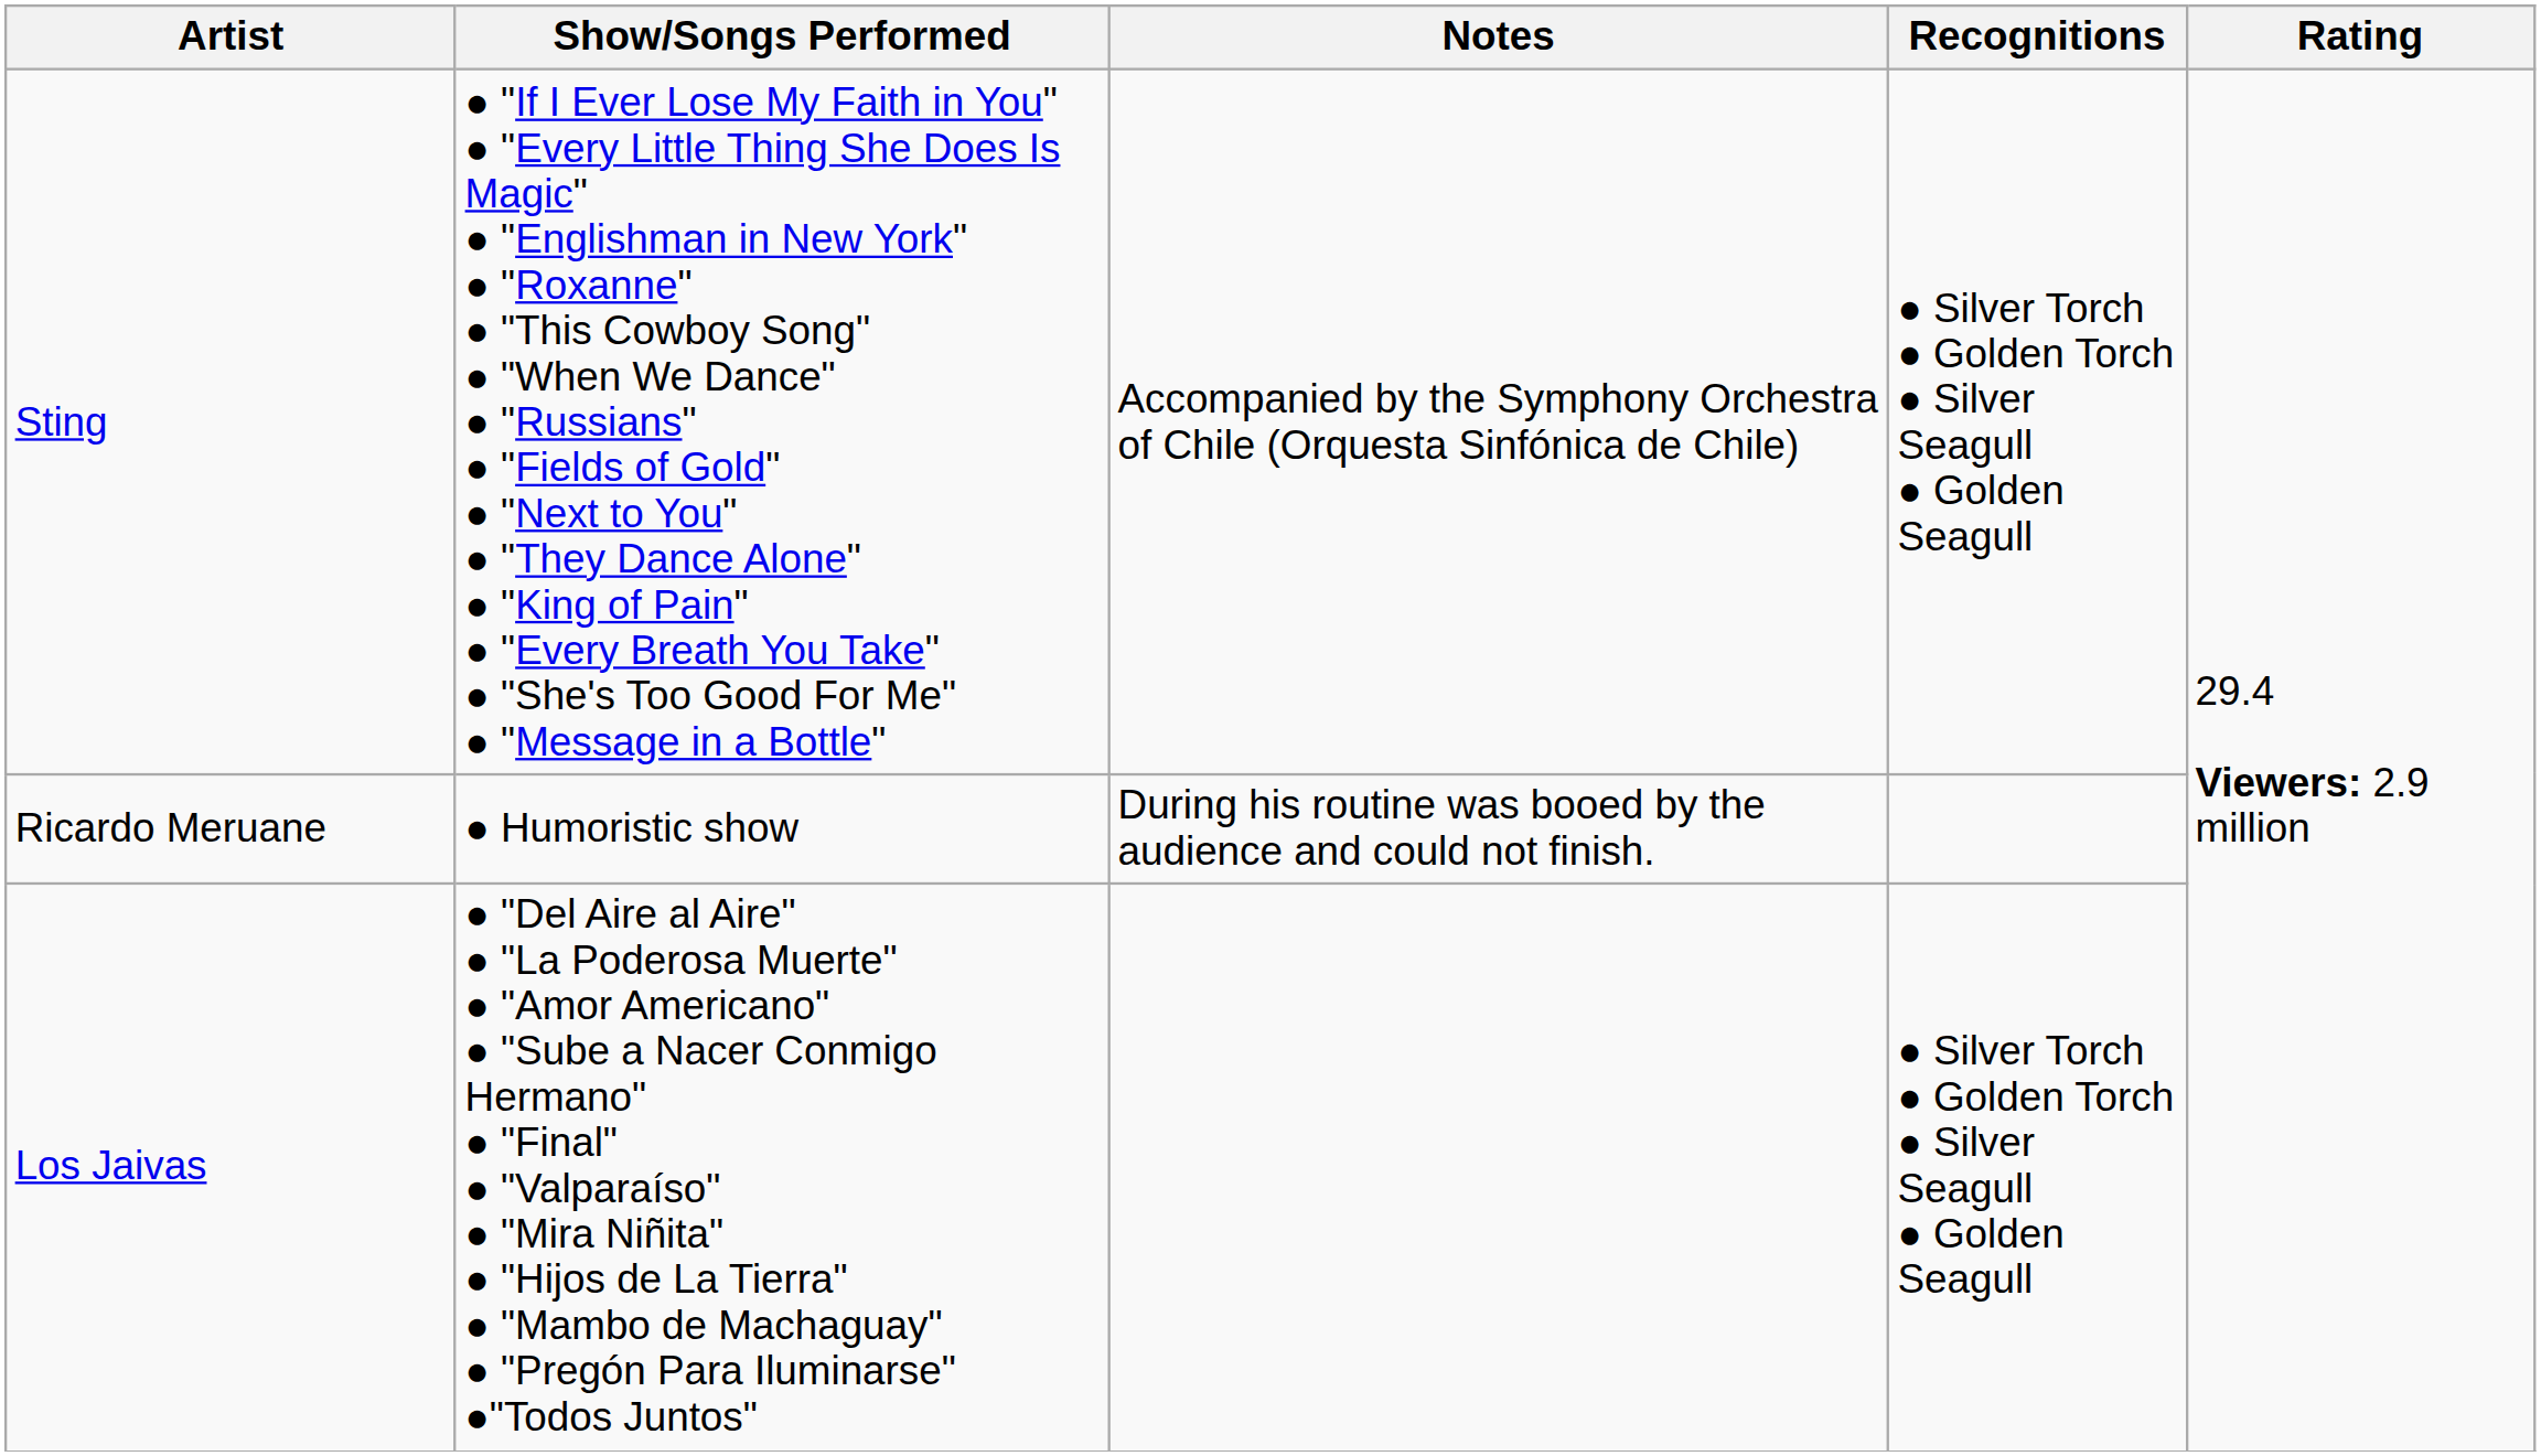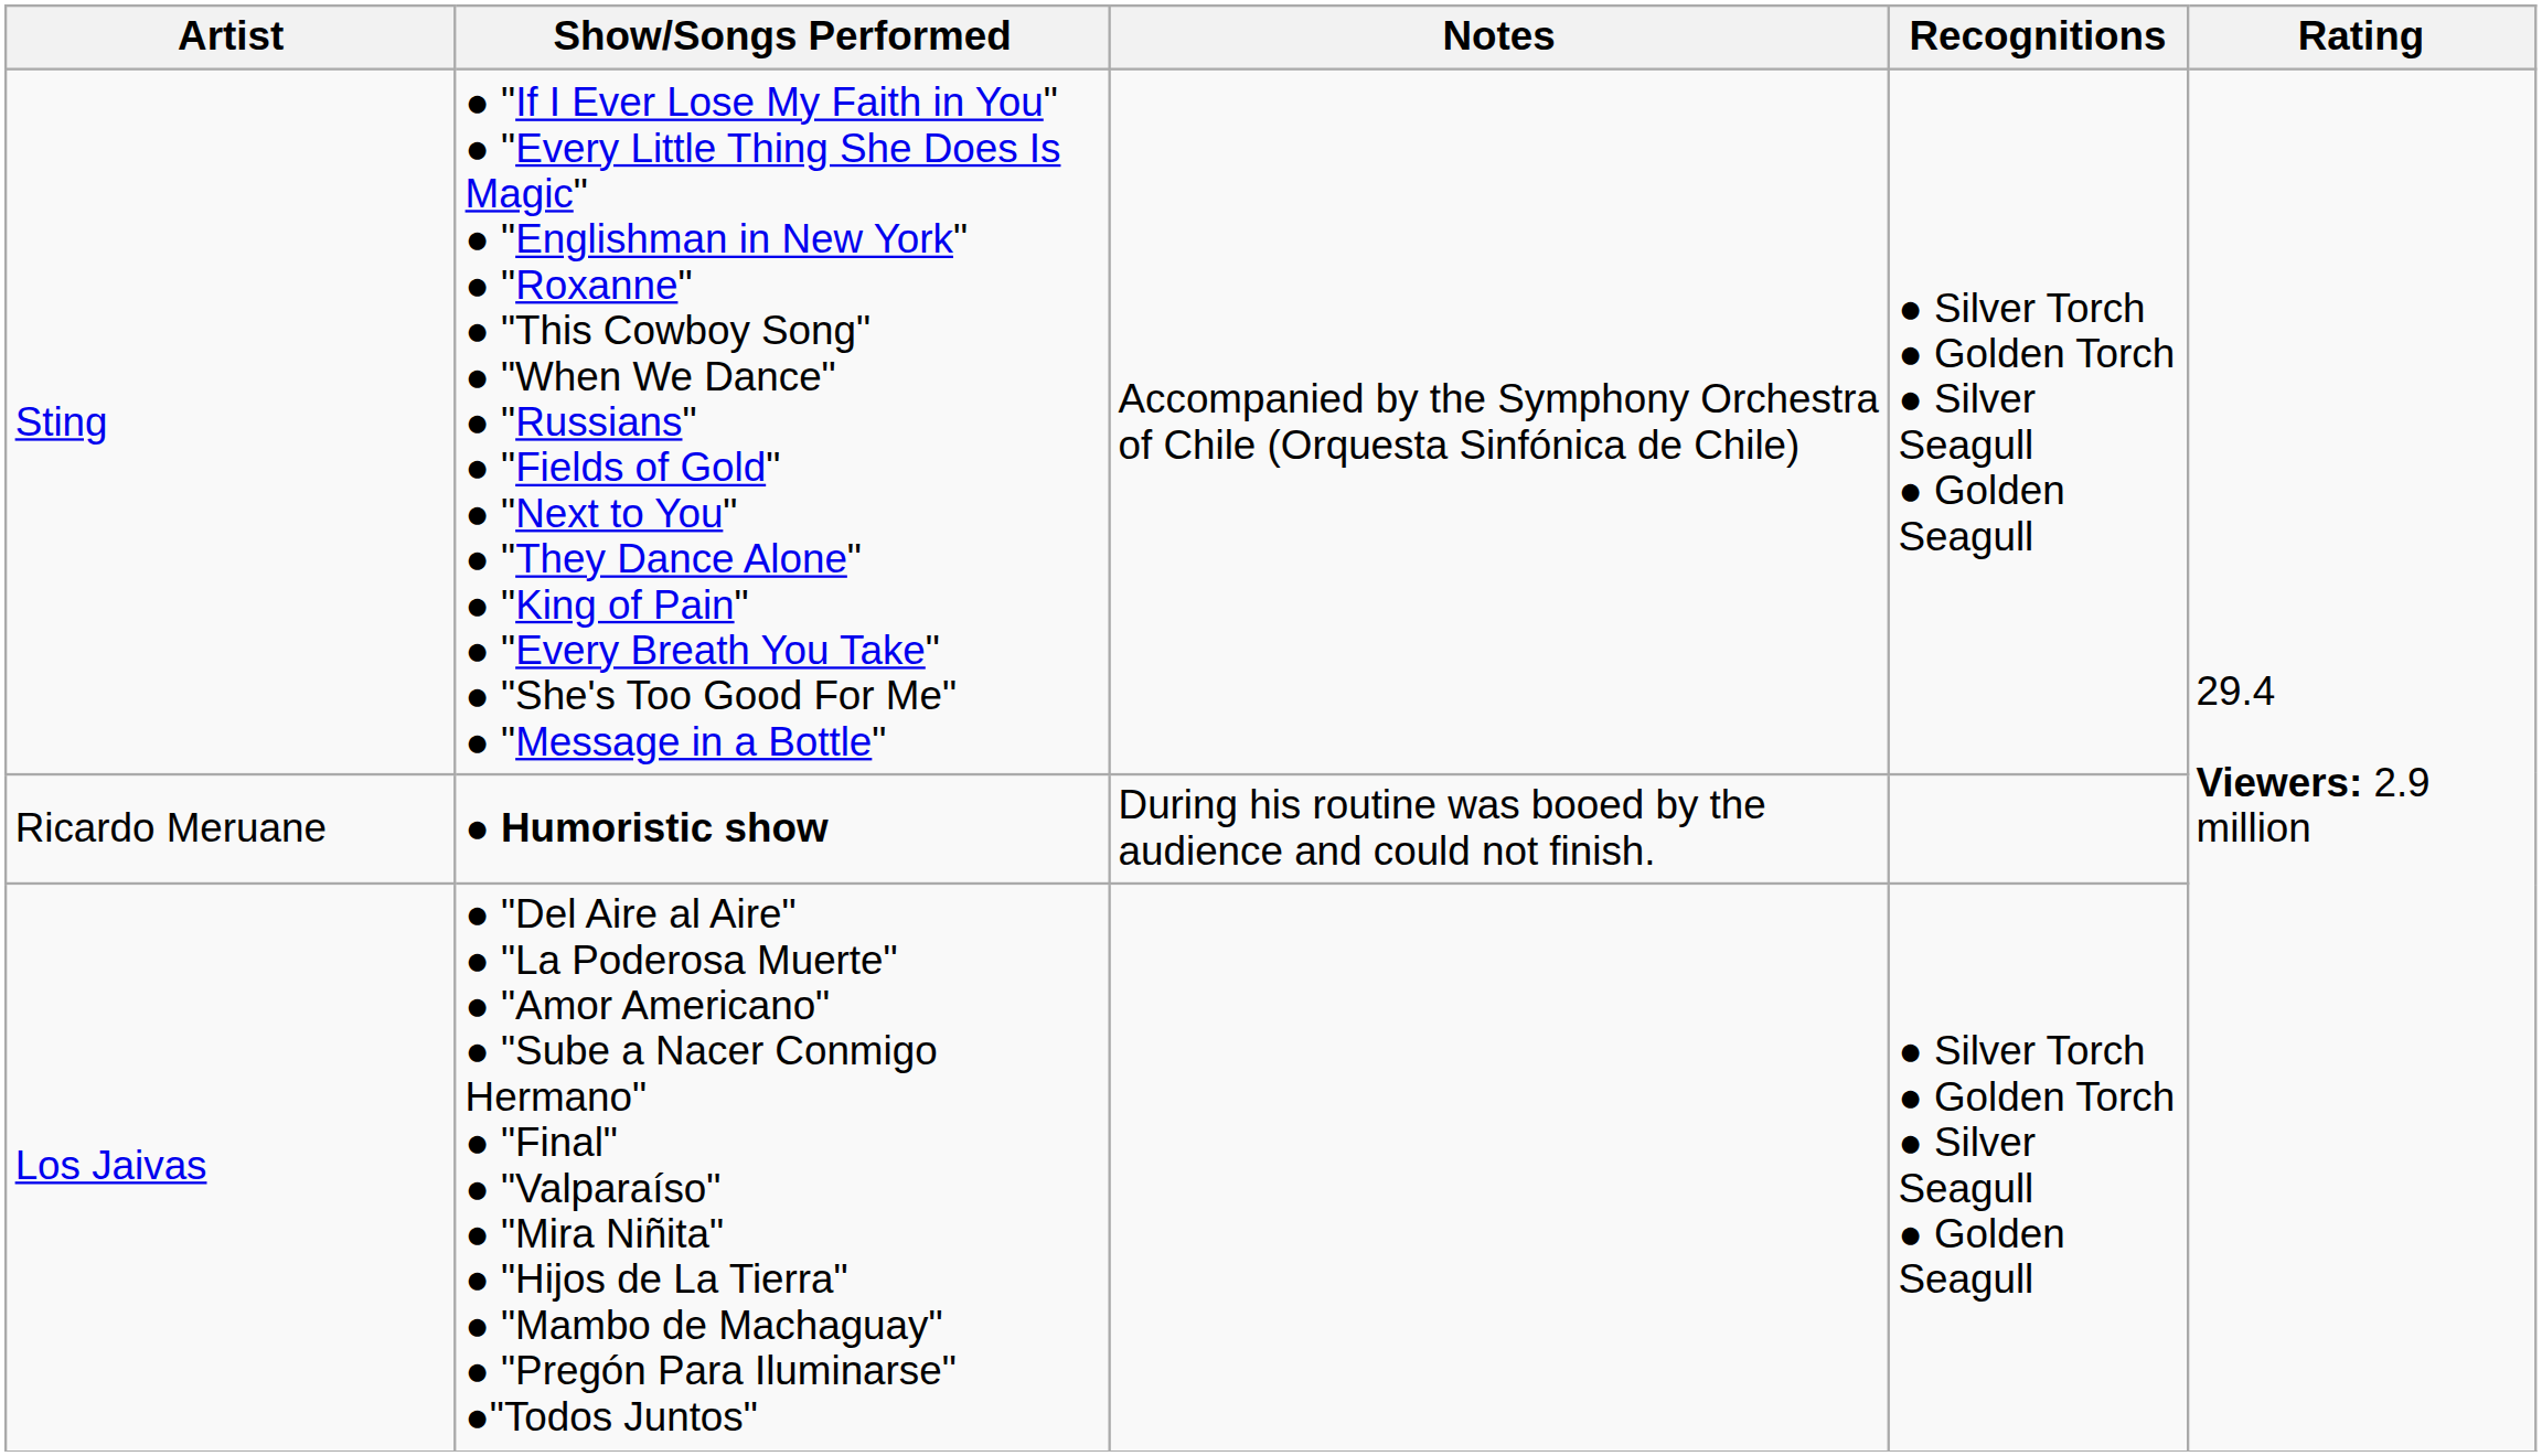Ricardo Meruane | Show/Songs Performed: normal -> bold
